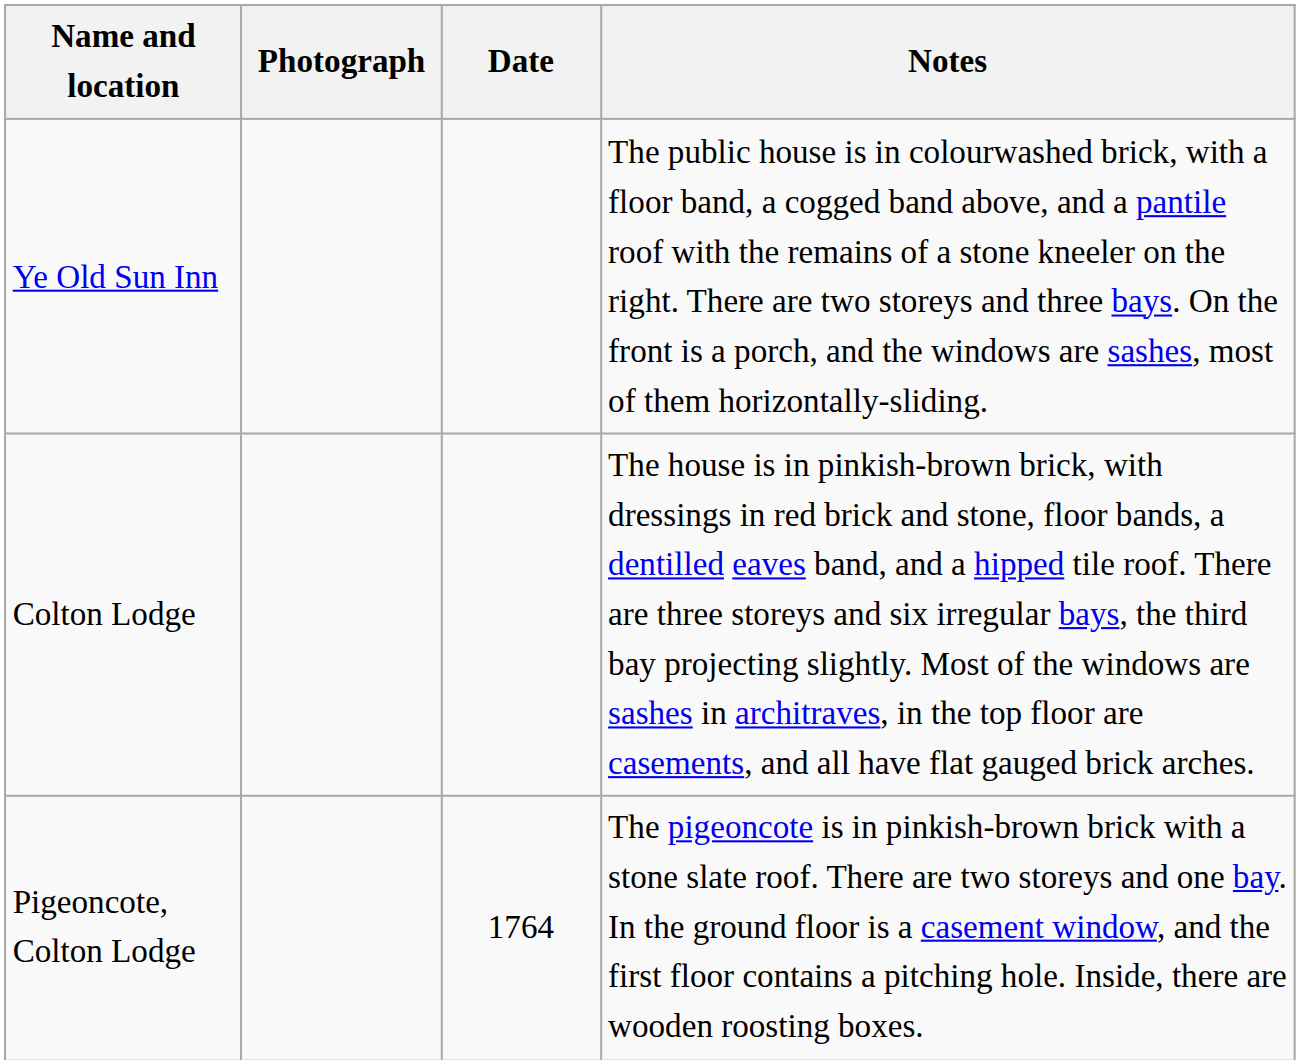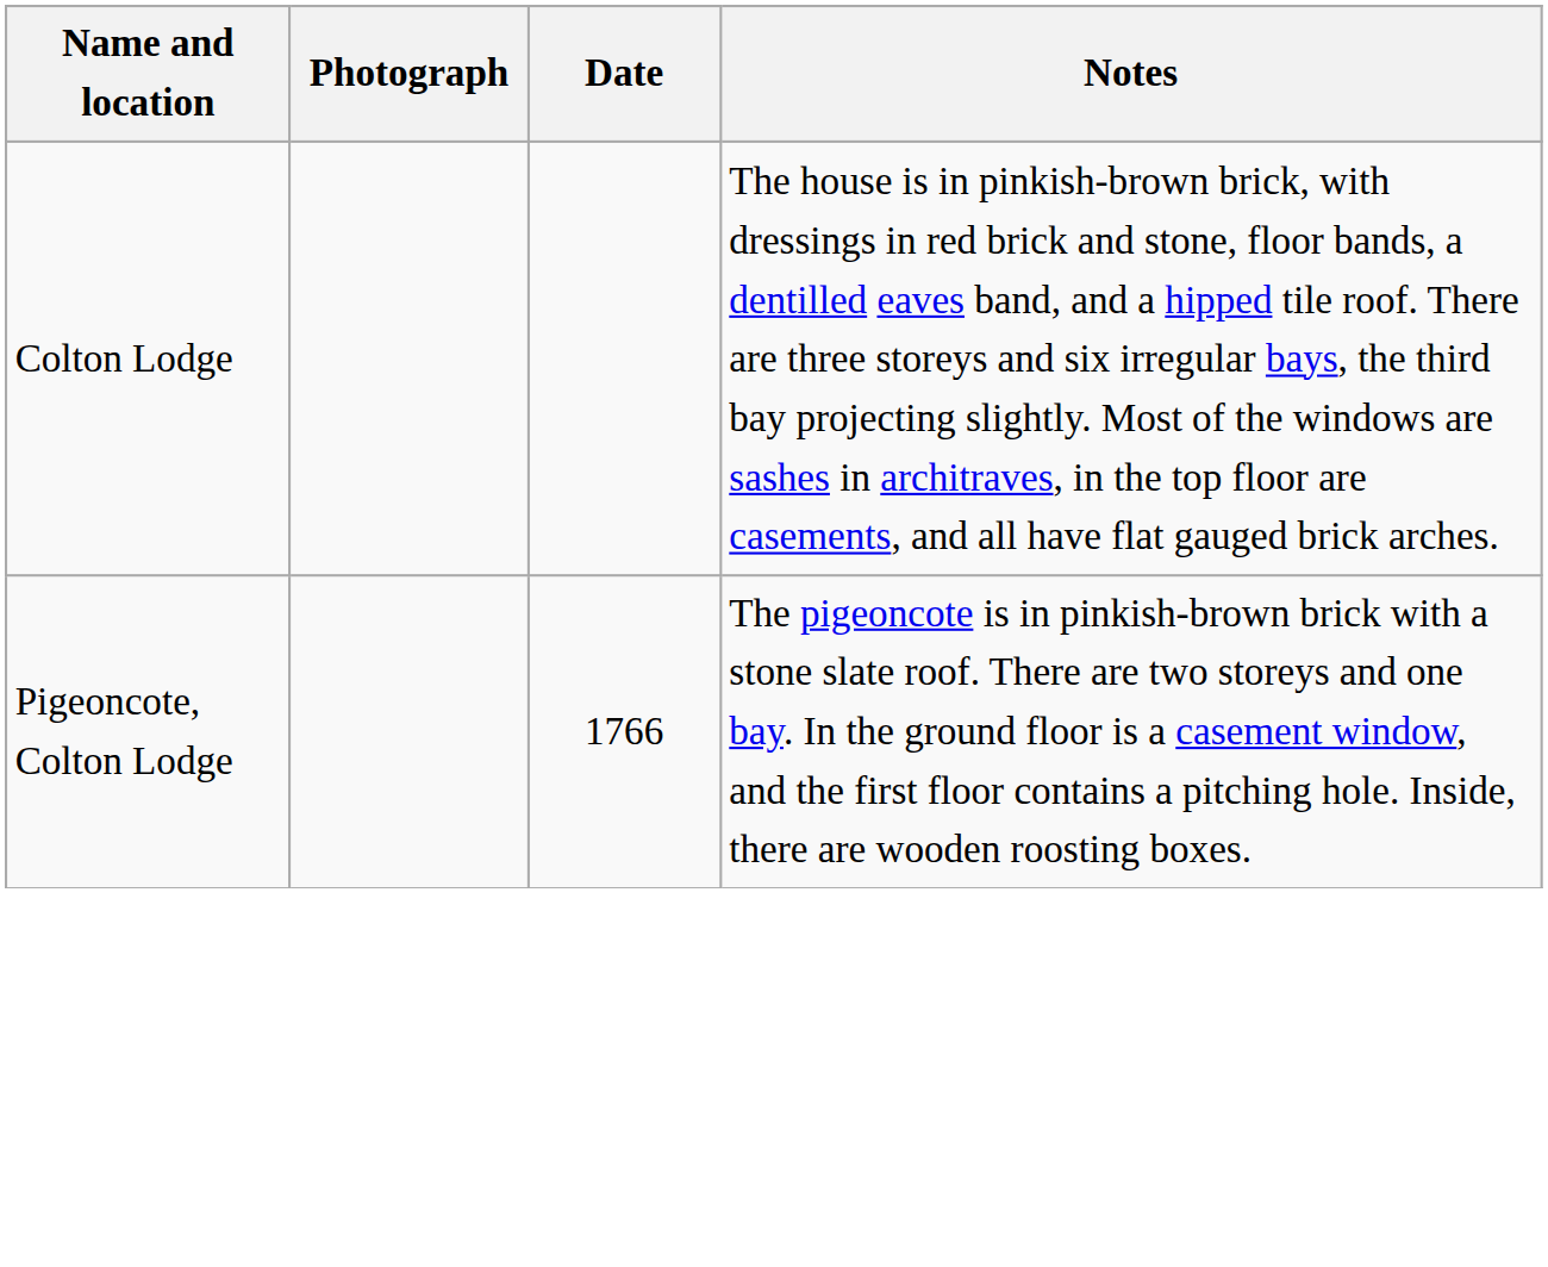- row: Ye Old Sun Inn | The public house is in colourwashed brick, with a floor band, a cogged band above, and a pantile roof with the remains of a stone kneeler on the right. There are two storeys and three bays. On the front is a porch, and the windows are sashes, most of them horizontally-sliding.
Pigeoncote, Colton Lodge | Date: 1764 -> 1766
